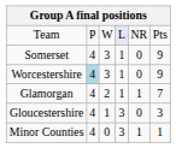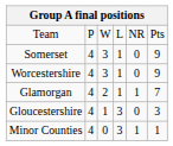Team | column 4: lavender background -> no background
Worcestershire | column 2: lightblue background -> no background
